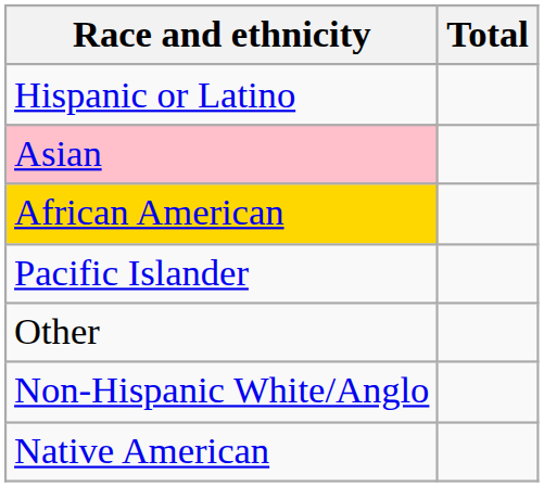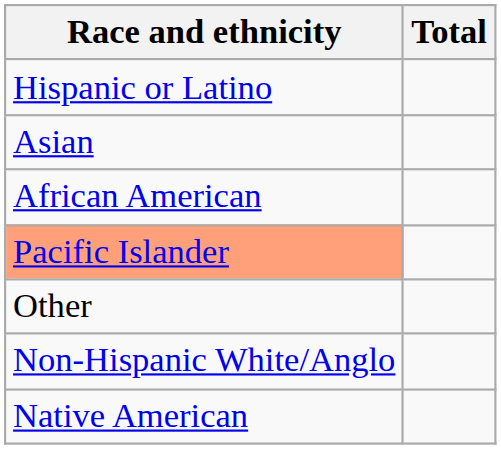Asian | Race and ethnicity: pink background -> no background
African American | Race and ethnicity: gold background -> no background
Pacific Islander | Race and ethnicity: no background -> lightsalmon background
